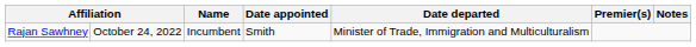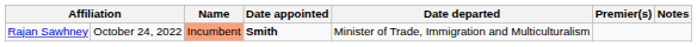Rajan Sawhney | Name: no background -> lightsalmon background
Rajan Sawhney | Date appointed: normal -> bold
